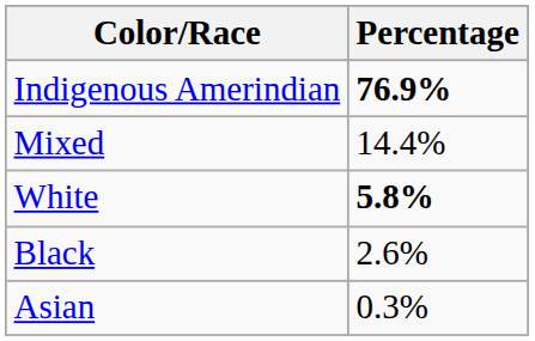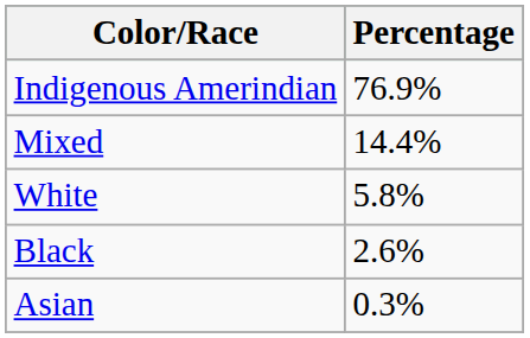Indigenous Amerindian | Percentage: bold -> normal
White | Percentage: bold -> normal
